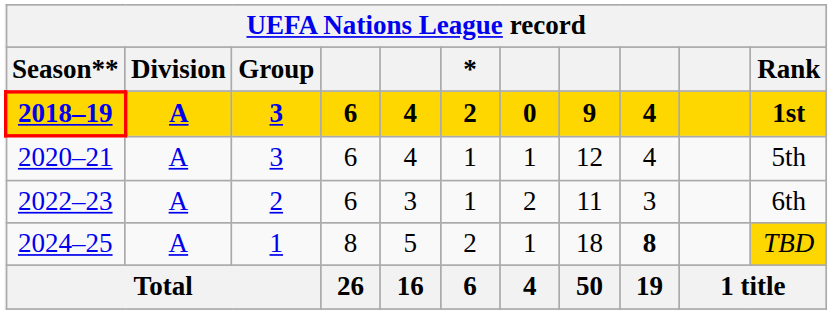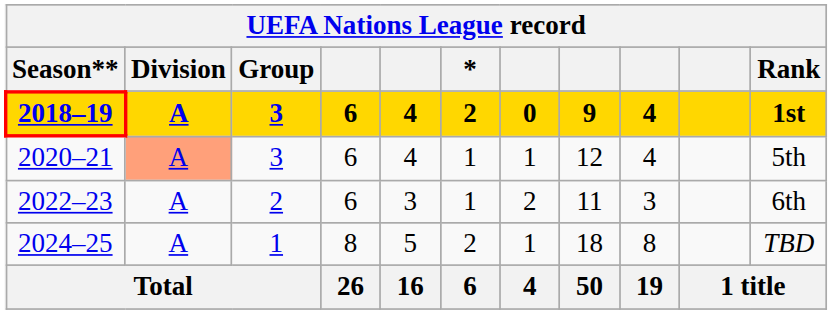2020–21 | Division: no background -> lightsalmon background
2024–25 | column 9: bold -> normal
2024–25 | Rank: gold background -> no background
